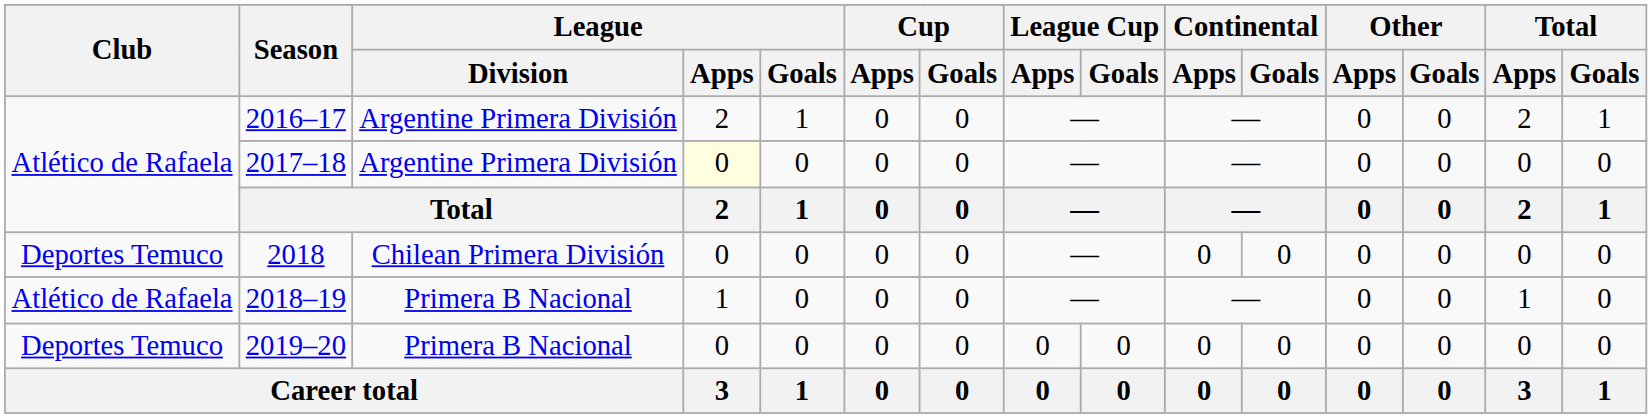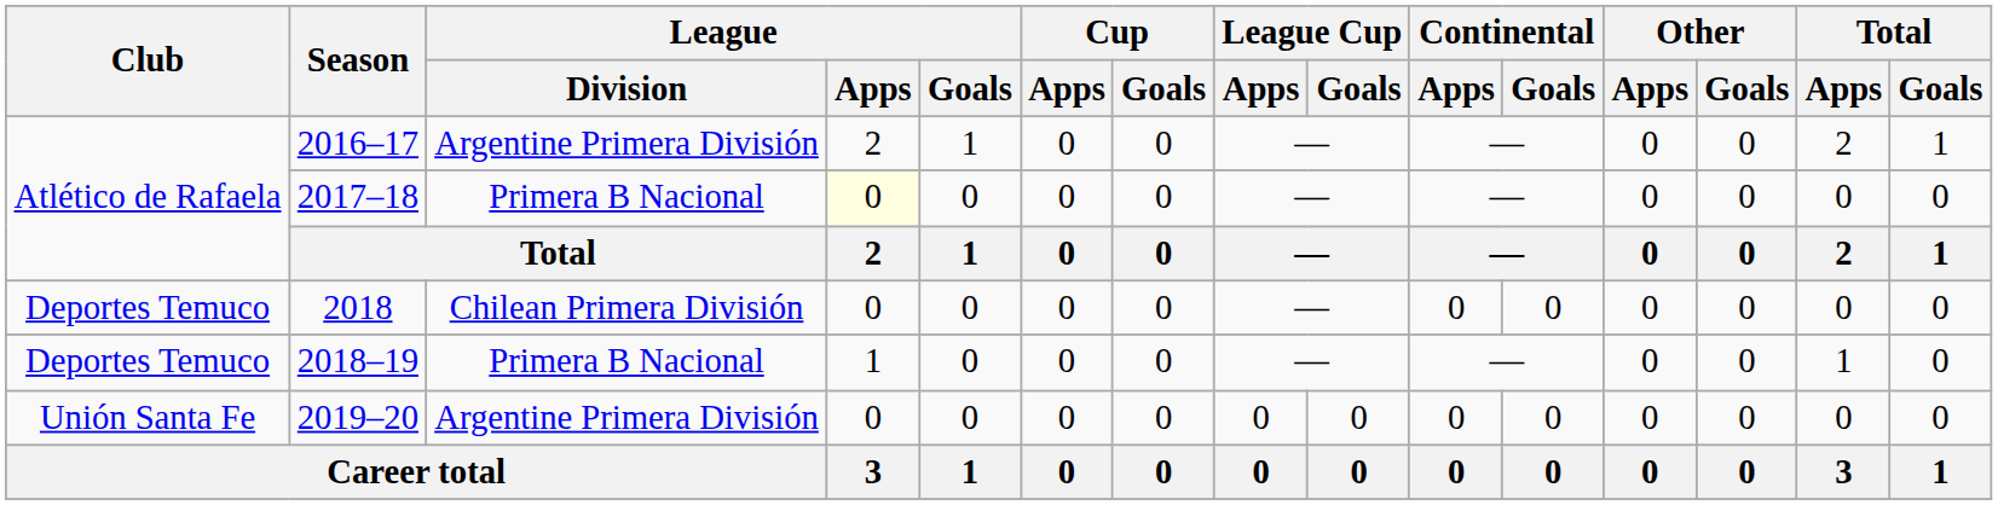2017–18 | League / Division: Argentine Primera División -> Primera B Nacional
2018–19 | Club: Atlético de Rafaela -> Deportes Temuco
2019–20 | Club: Deportes Temuco -> Unión Santa Fe
2019–20 | League / Division: Primera B Nacional -> Argentine Primera División
